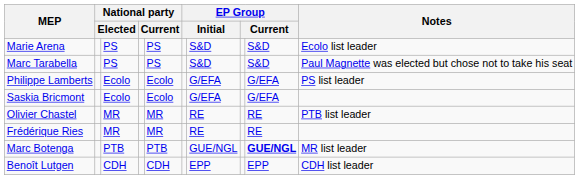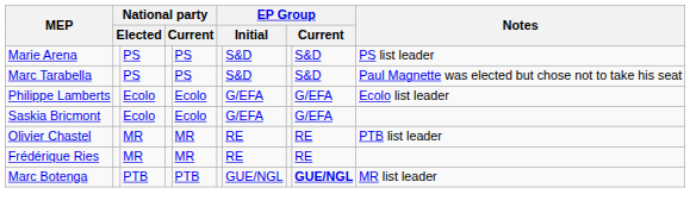Marie Arena | Notes: Ecolo list leader -> PS list leader
Philippe Lamberts | Notes: PS list leader -> Ecolo list leader
- row: Benoît Lutgen | CDH | CDH | EPP | EPP | CDH list leader
